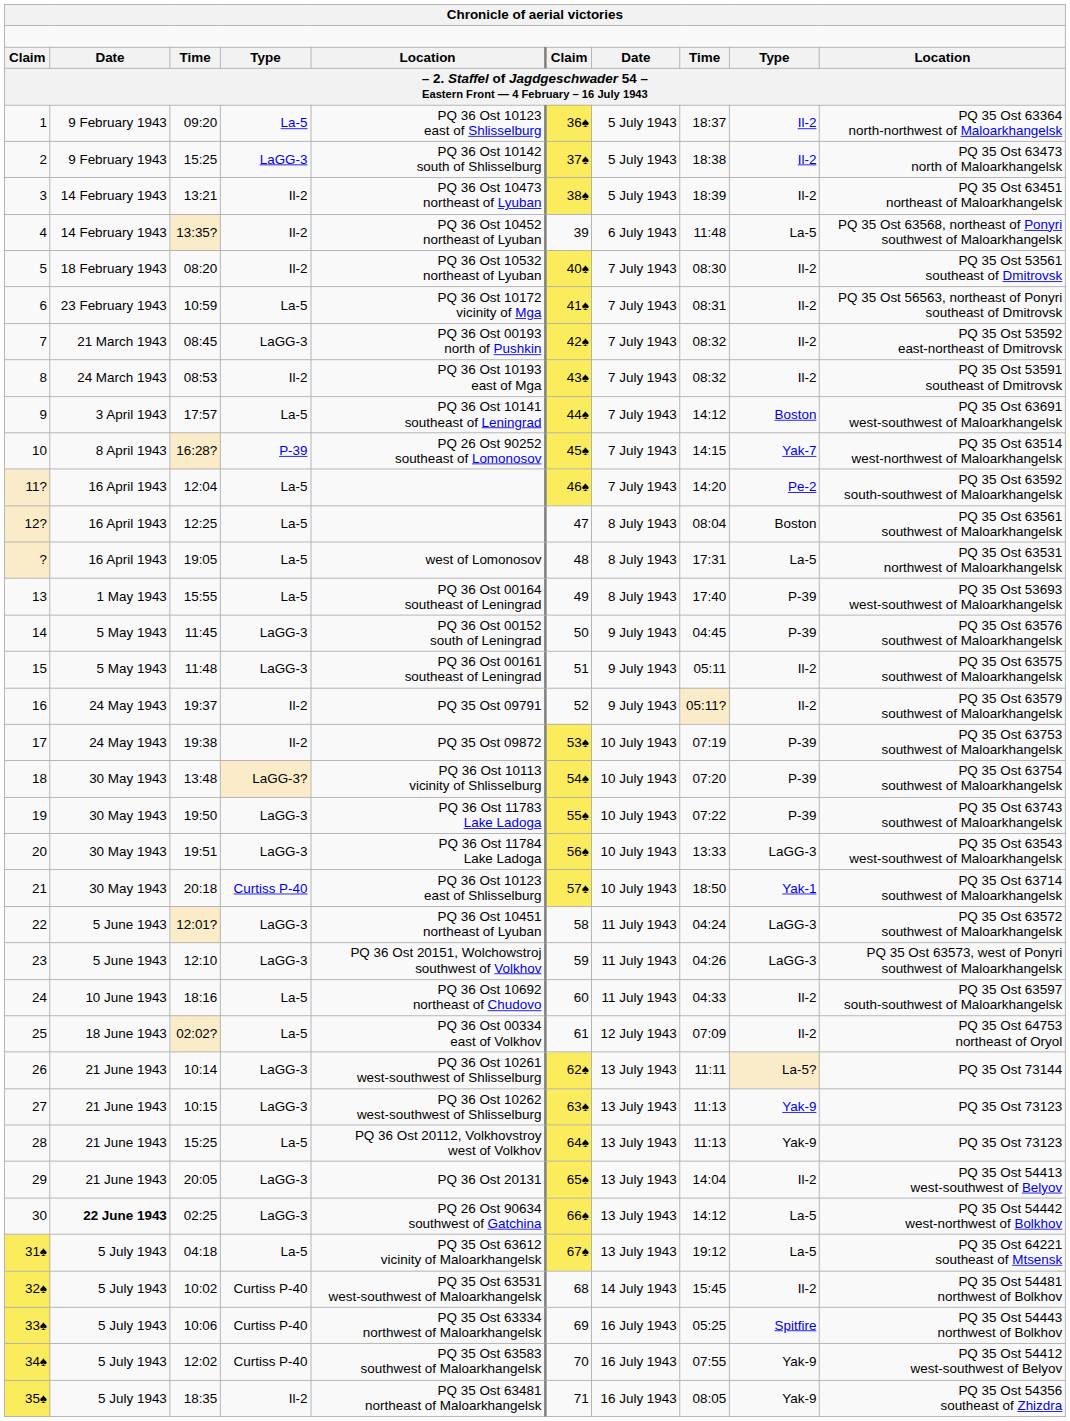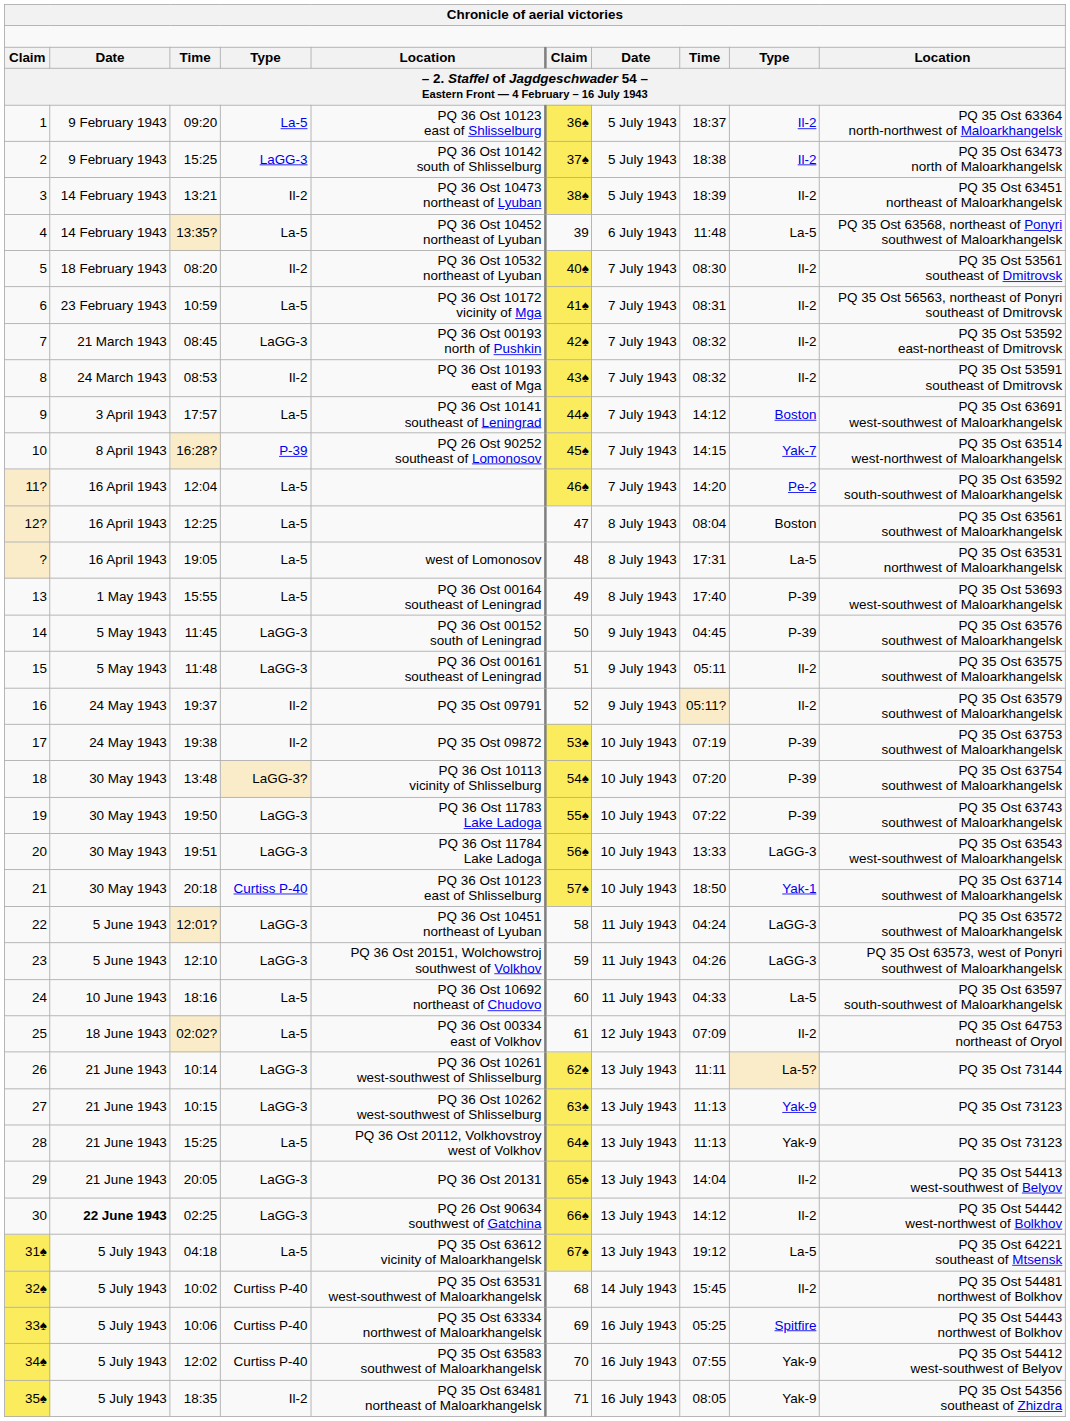4 | column 4: Il-2 -> La-5
24 | column 9: Il-2 -> La-5
30 | column 9: La-5 -> Il-2
